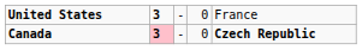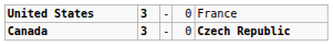Canada | column 2: pink background -> no background
